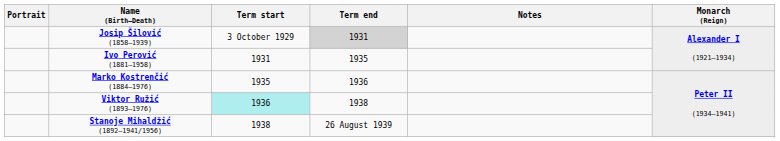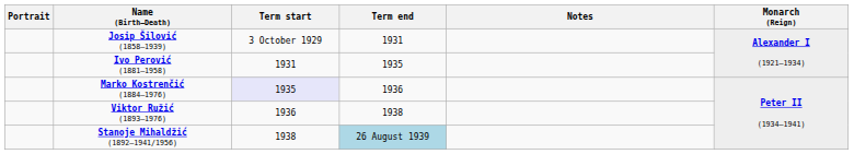Josip Šilović (1858–1939) | Term end: lightgrey background -> no background
Marko Kostrenčić (1884–1976) | Term start: no background -> lavender background
Viktor Ružić (1893–1976) | Term start: paleturquoise background -> no background
Stanoje Mihaldžić (1892–1941/1956) | Term end: no background -> lightblue background
